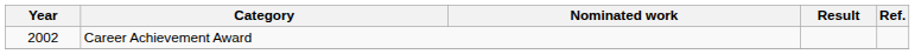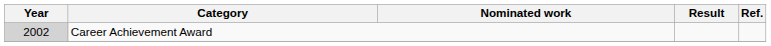row 2 | Year: no background -> lightgrey background
